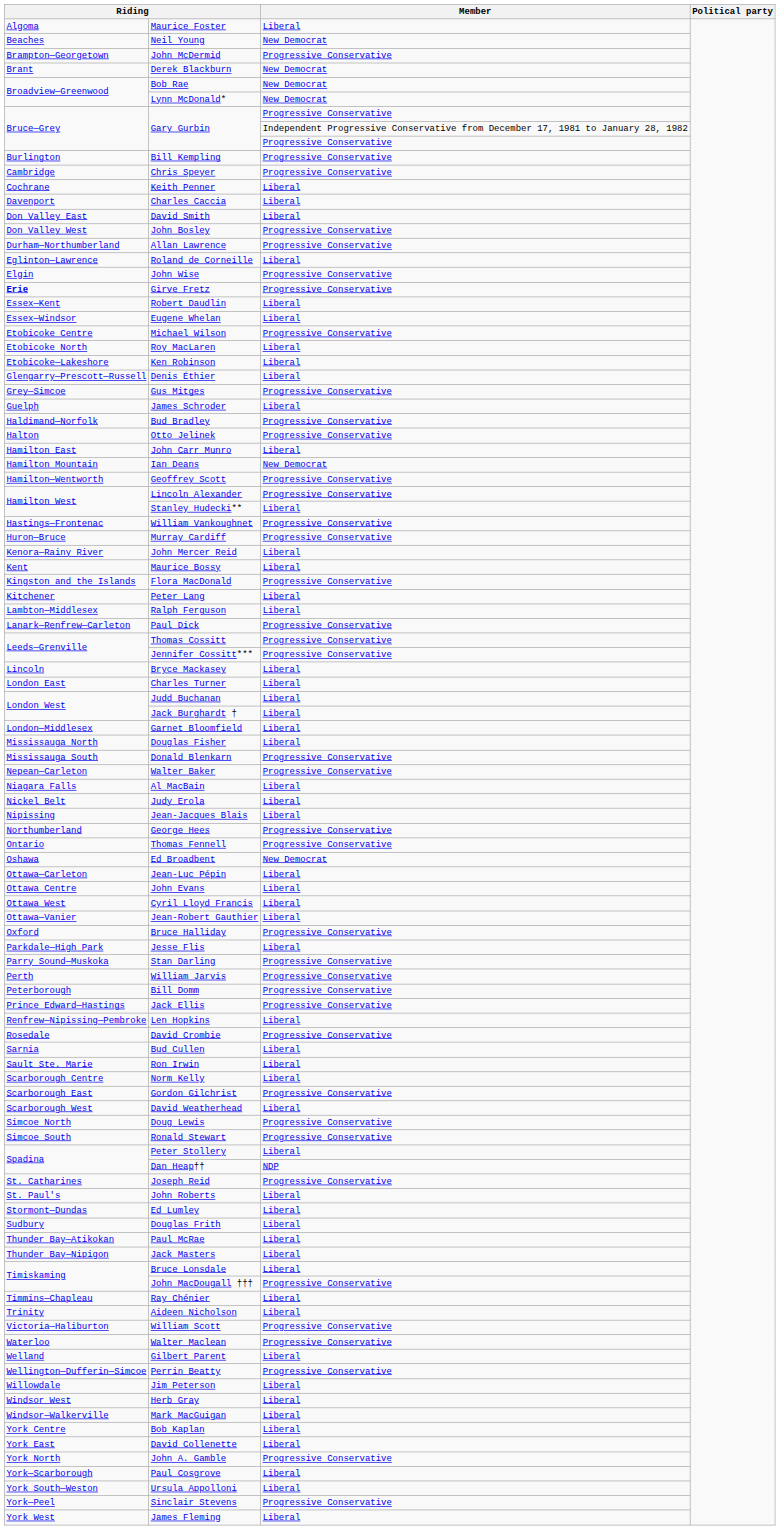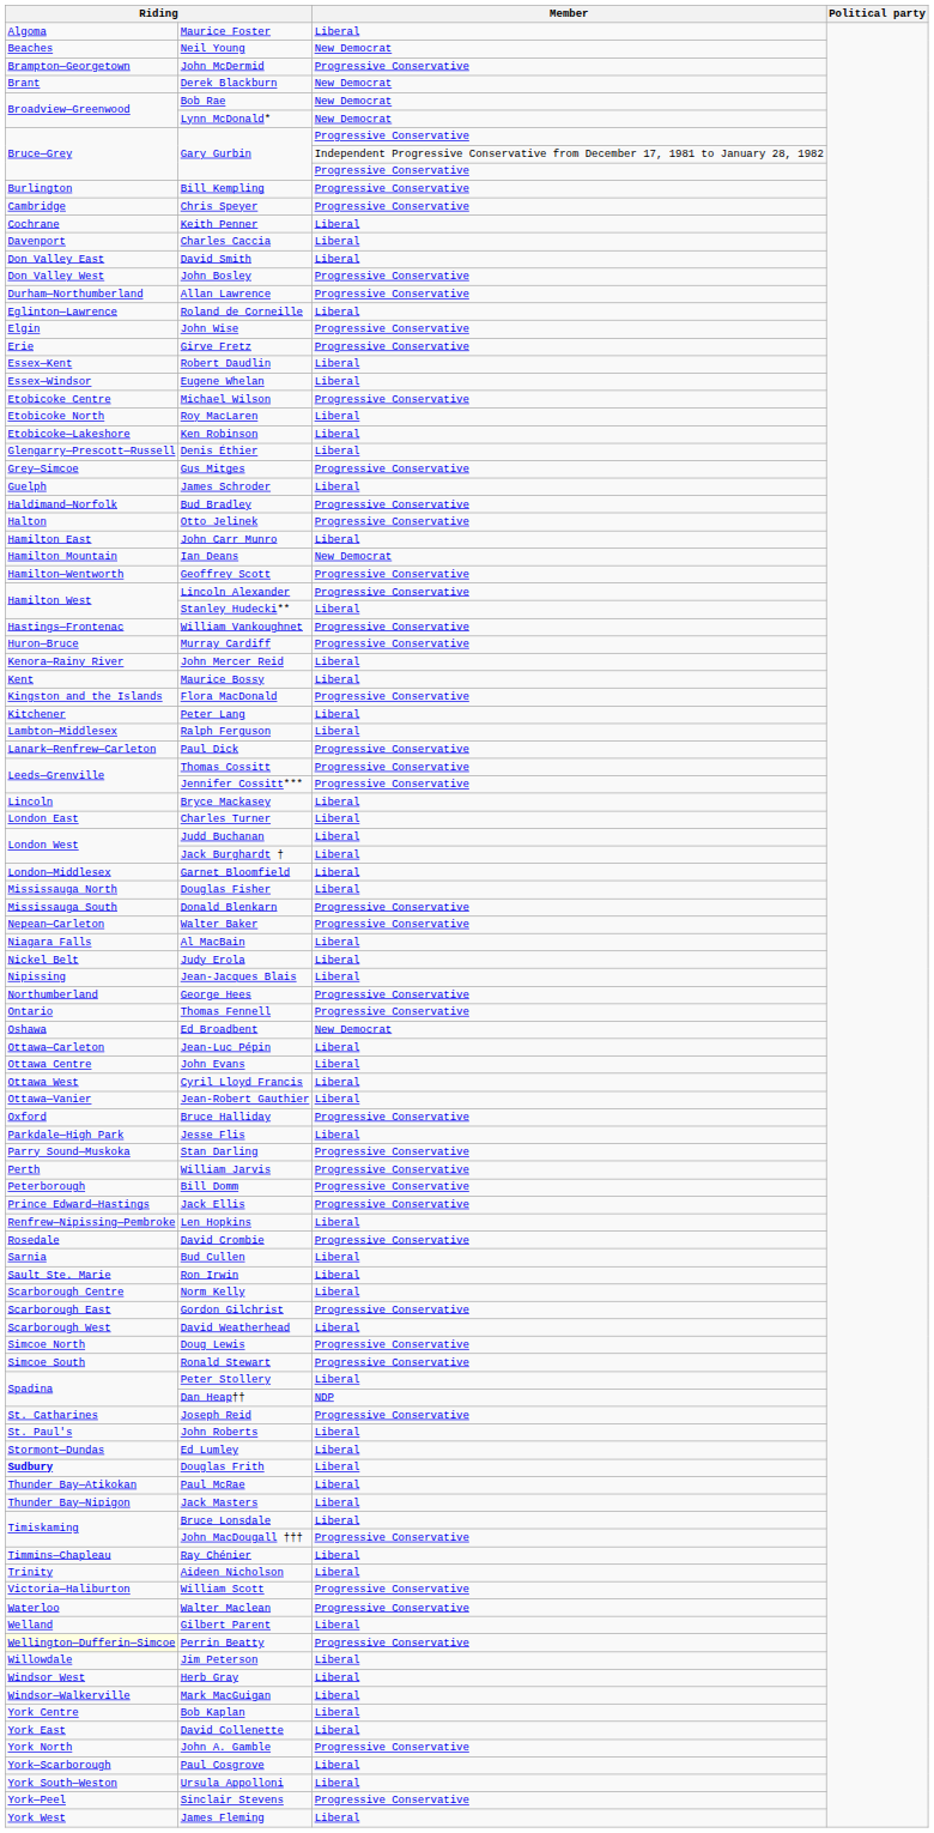Girve Fretz | column 1: bold -> normal
Douglas Frith | column 1: normal -> bold
Perrin Beatty | column 1: no background -> lightyellow background
